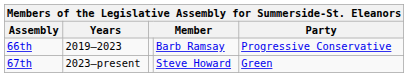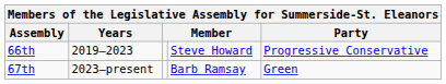66th | column 4: Barb Ramsay -> Steve Howard
67th | column 4: Steve Howard -> Barb Ramsay
